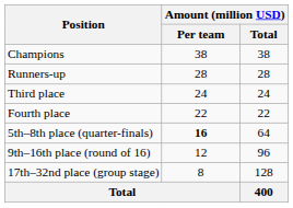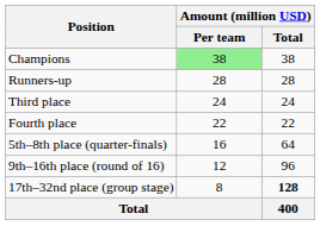Champions | Amount (million USD) / Per team: no background -> lightgreen background
5th–8th place (quarter-finals) | Amount (million USD) / Per team: bold -> normal
17th–32nd place (group stage) | Amount (million USD) / Total: normal -> bold
